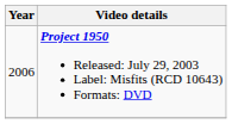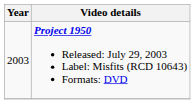row 2 | Year: 2006 -> 2003
